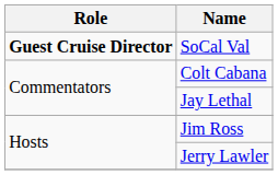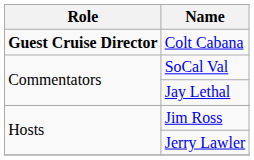row 2 | Name: SoCal Val -> Colt Cabana
row 3 | Name: Colt Cabana -> SoCal Val
